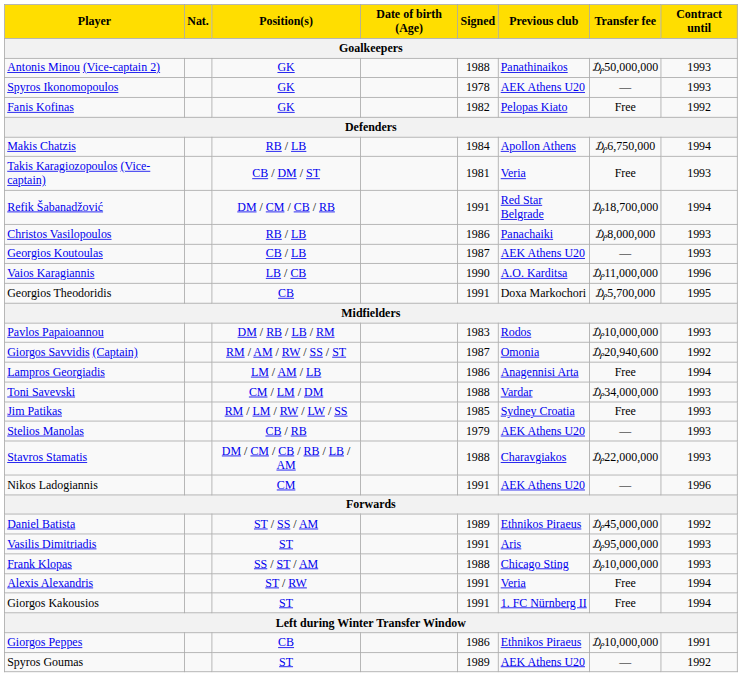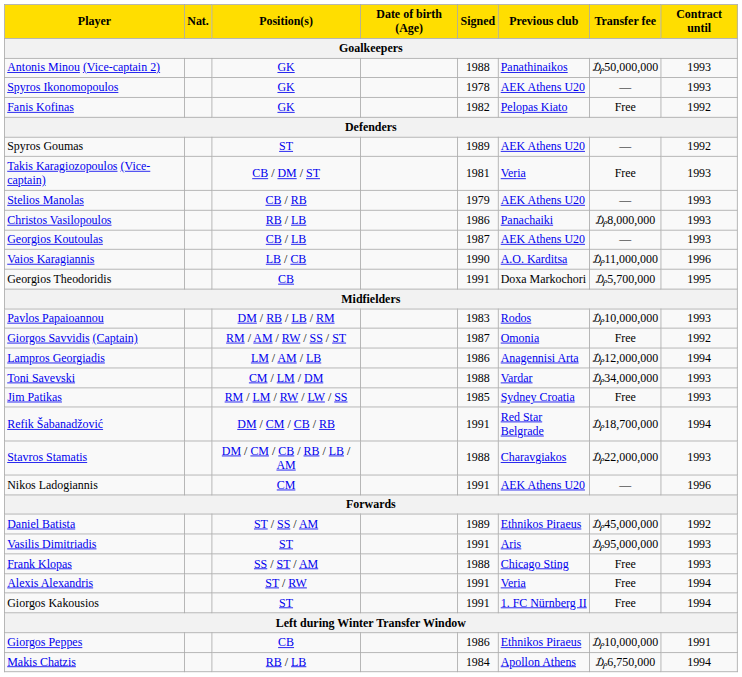rows swapped: Makis Chatzis <-> Spyros Goumas
rows swapped: Stelios Manolas <-> Refik Šabanadžović
Giorgos Savvidis (Captain) | Transfer fee: ₯20,940,600 -> Free
Lampros Georgiadis | Transfer fee: Free -> ₯12,000,000
Frank Klopas | Transfer fee: ₯10,000,000 -> Free
